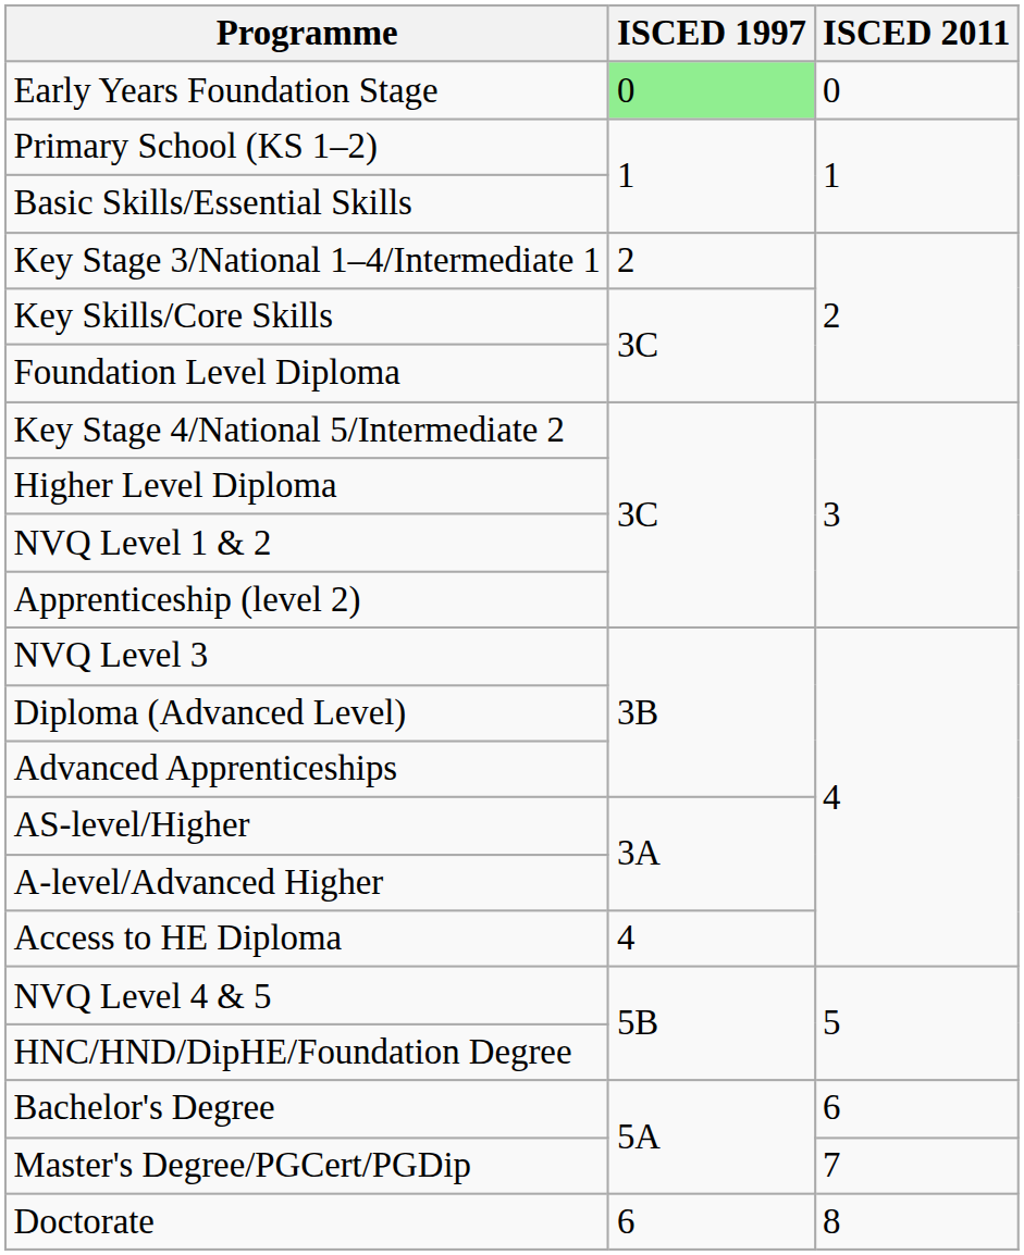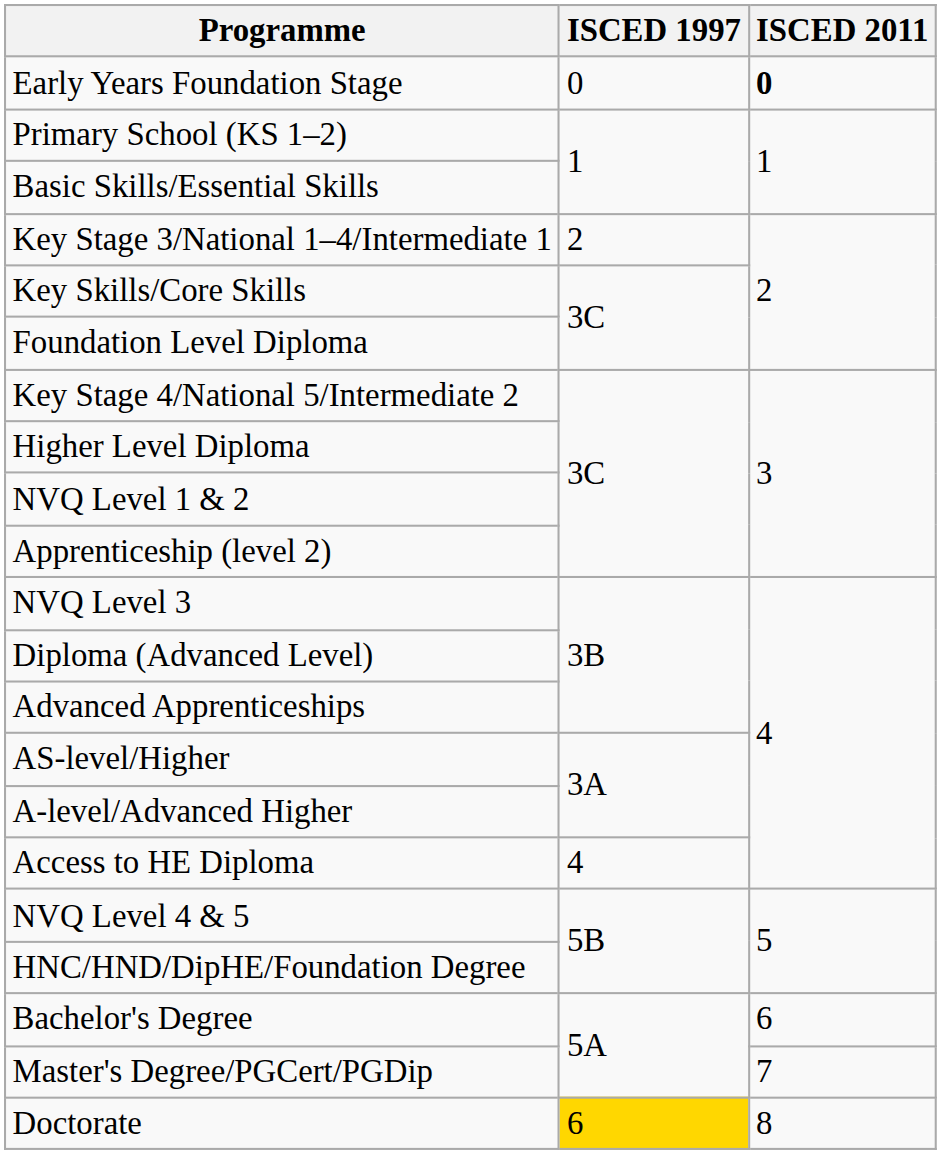Early Years Foundation Stage | ISCED 1997: lightgreen background -> no background
Early Years Foundation Stage | ISCED 2011: normal -> bold
Doctorate | ISCED 1997: no background -> gold background
